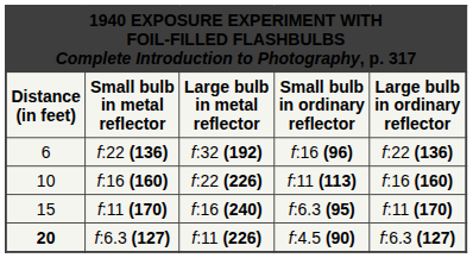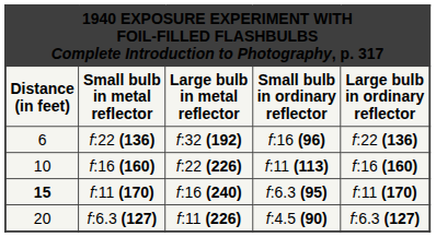15 | Distance (in feet): normal -> bold
20 | Distance (in feet): bold -> normal
